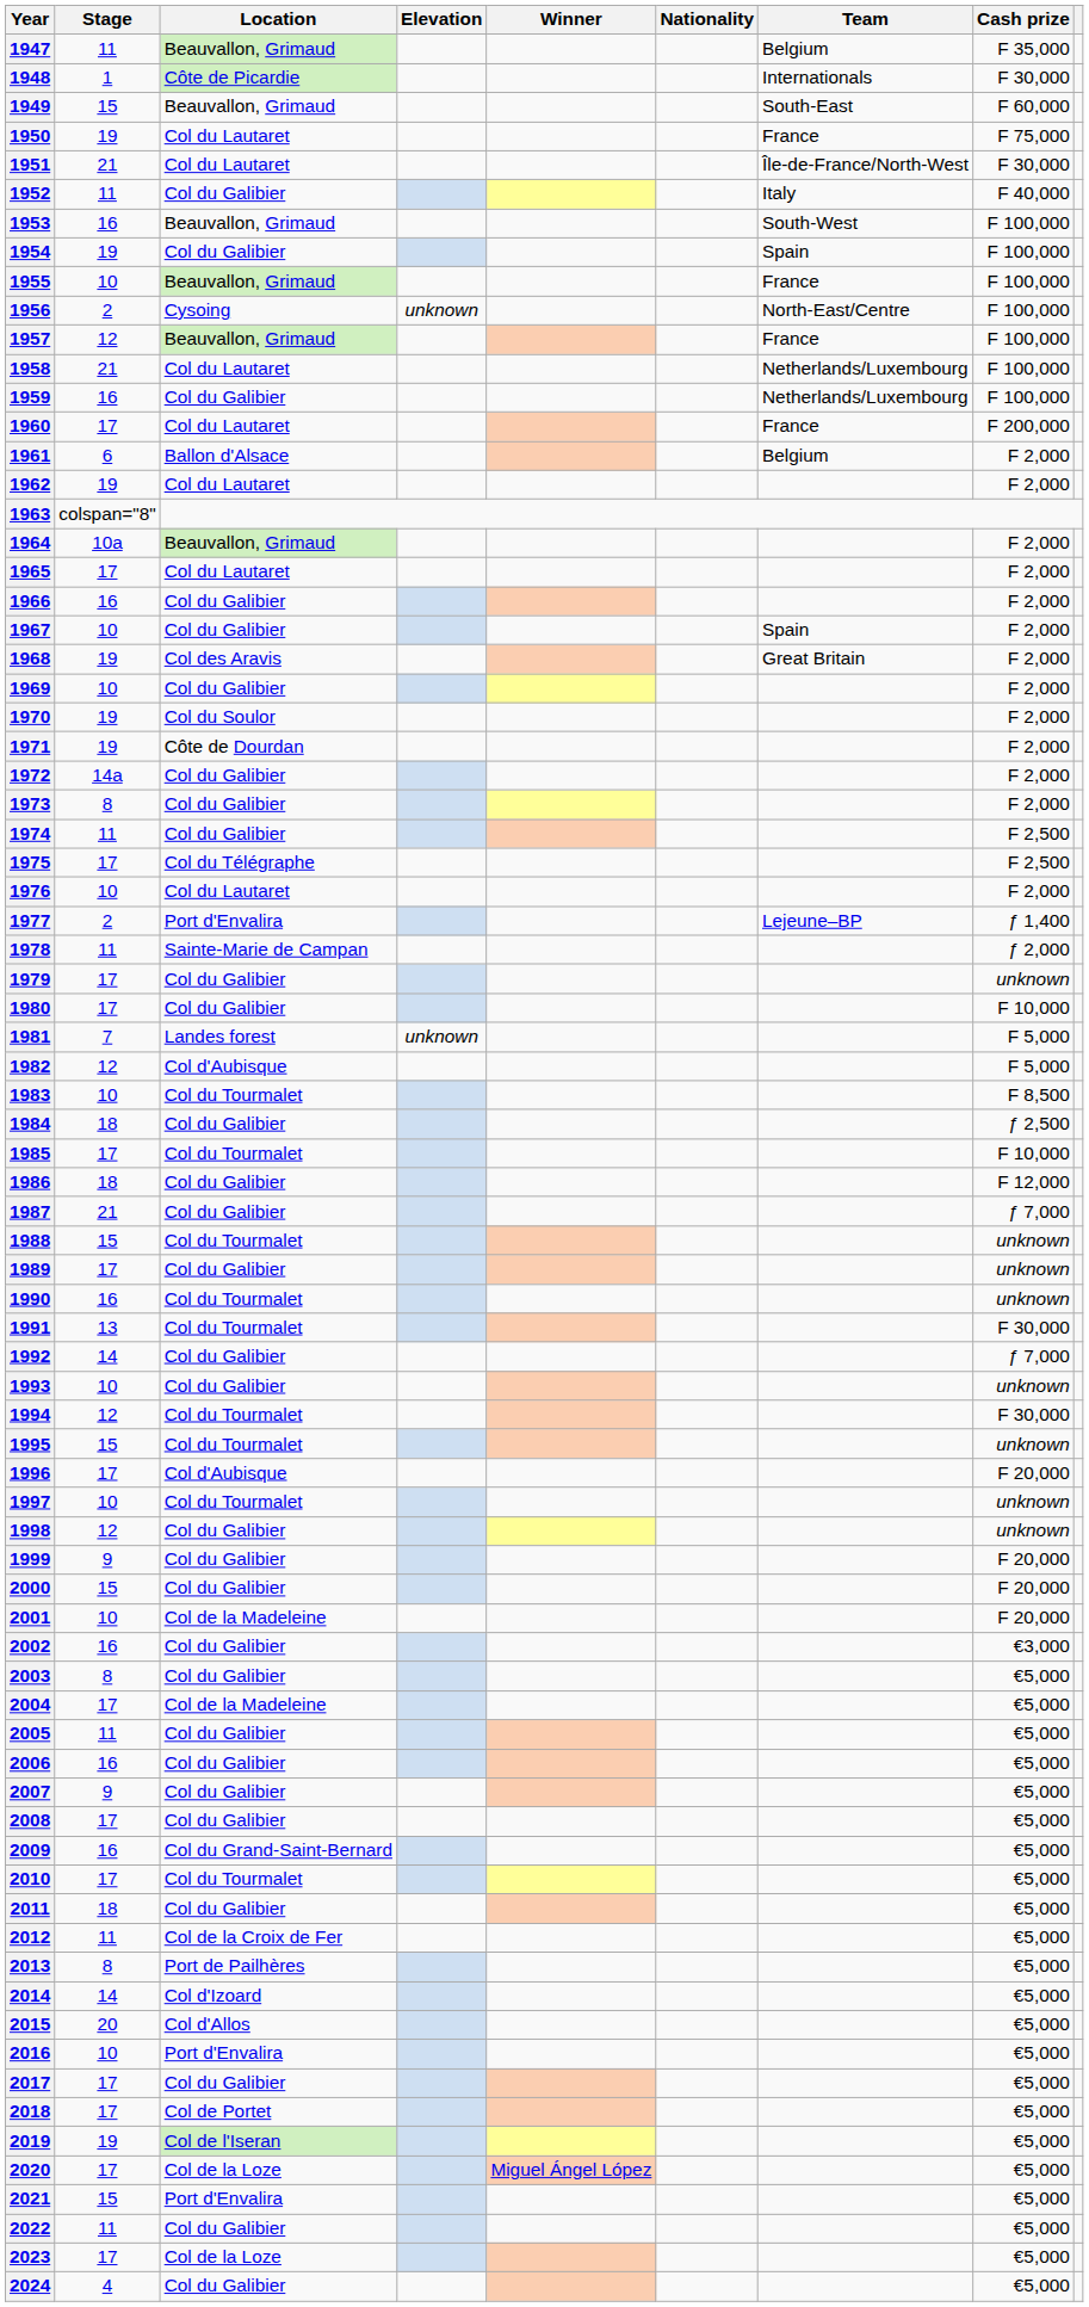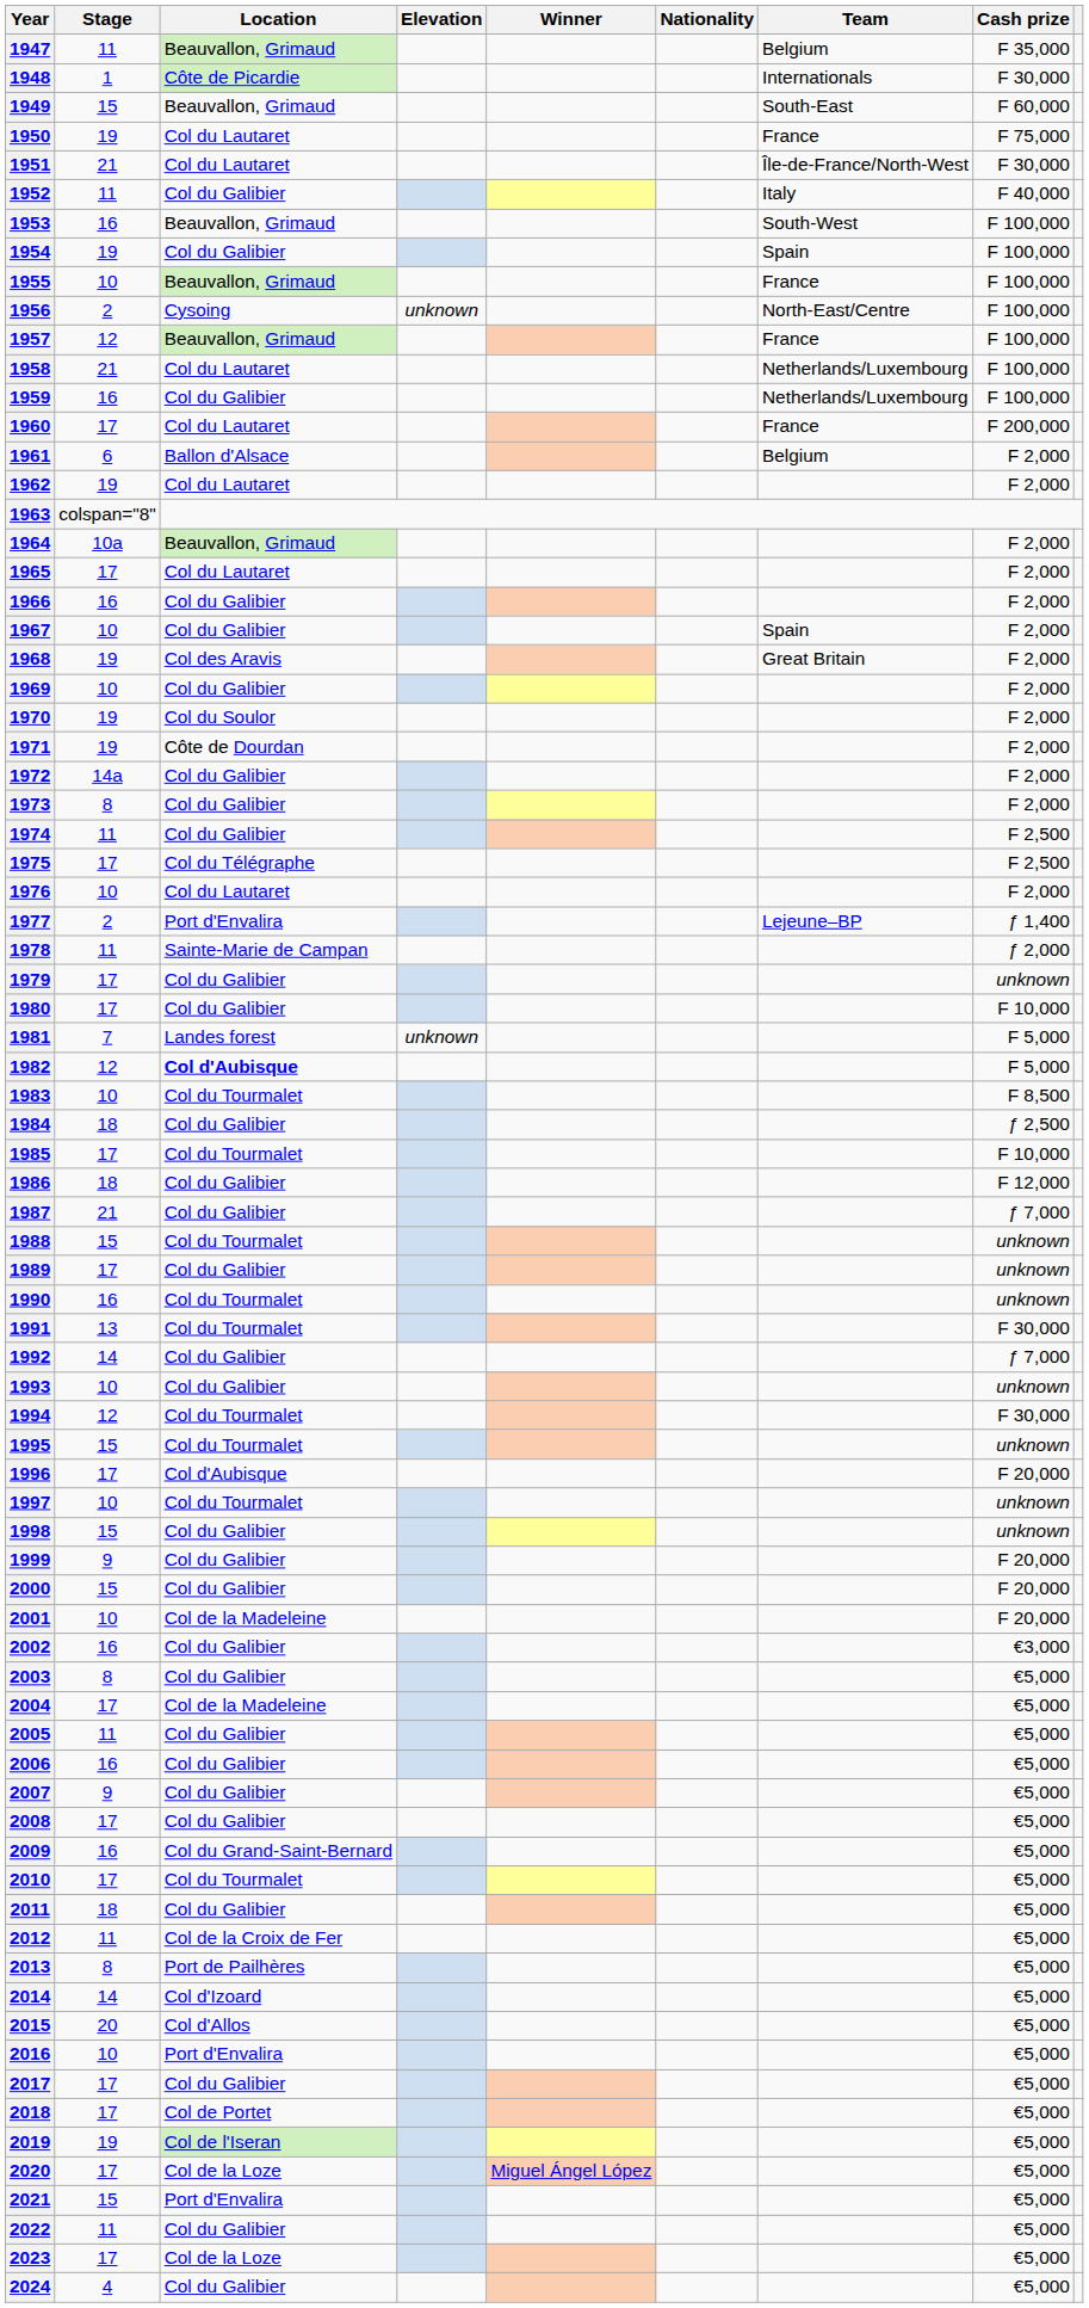1982 | Location: normal -> bold
1998 | Stage: 12 -> 15
